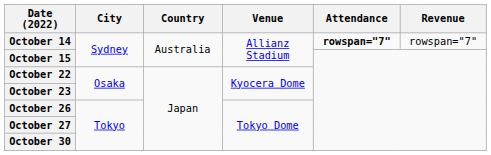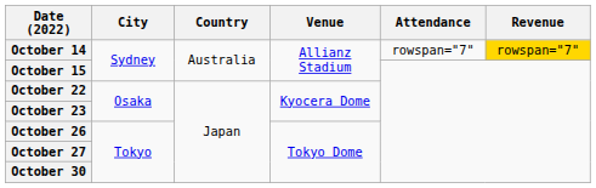October 14 | Attendance: bold -> normal
October 14 | Revenue: no background -> gold background
